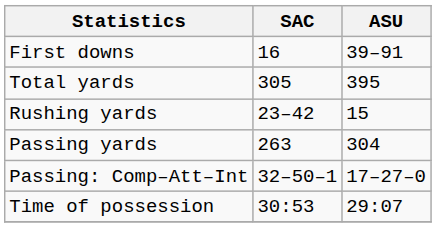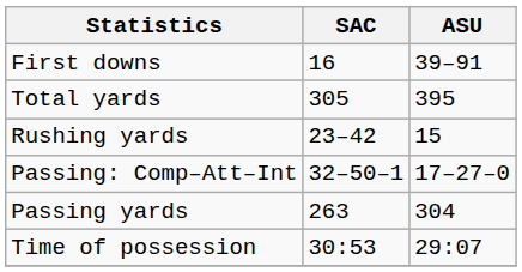rows swapped: Passing yards <-> Passing: Comp–Att–Int
